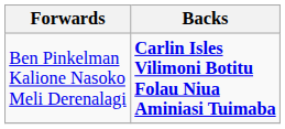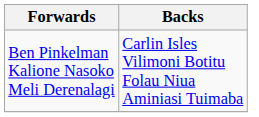Ben Pinkelman Kalione Nasoko Meli Derenalagi | Backs: bold -> normal
